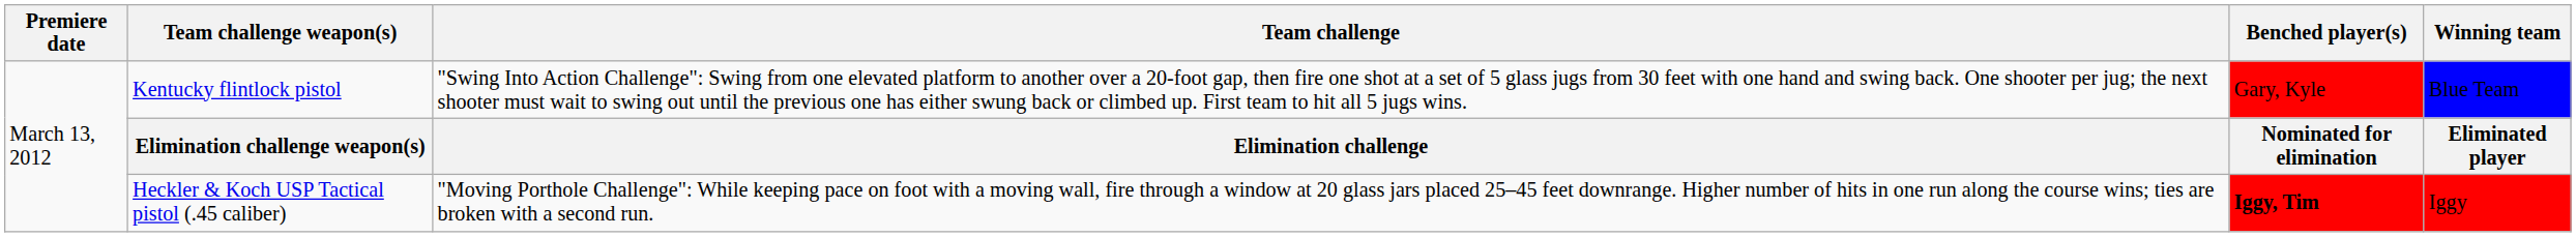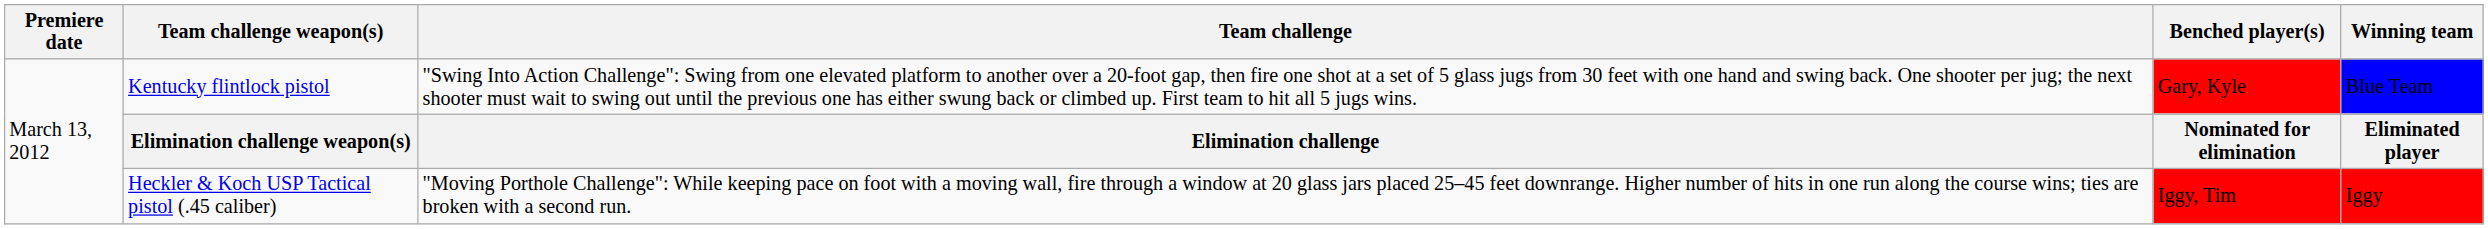Heckler & Koch USP Tactical pistol (.45 caliber) | Benched player(s): bold -> normal
